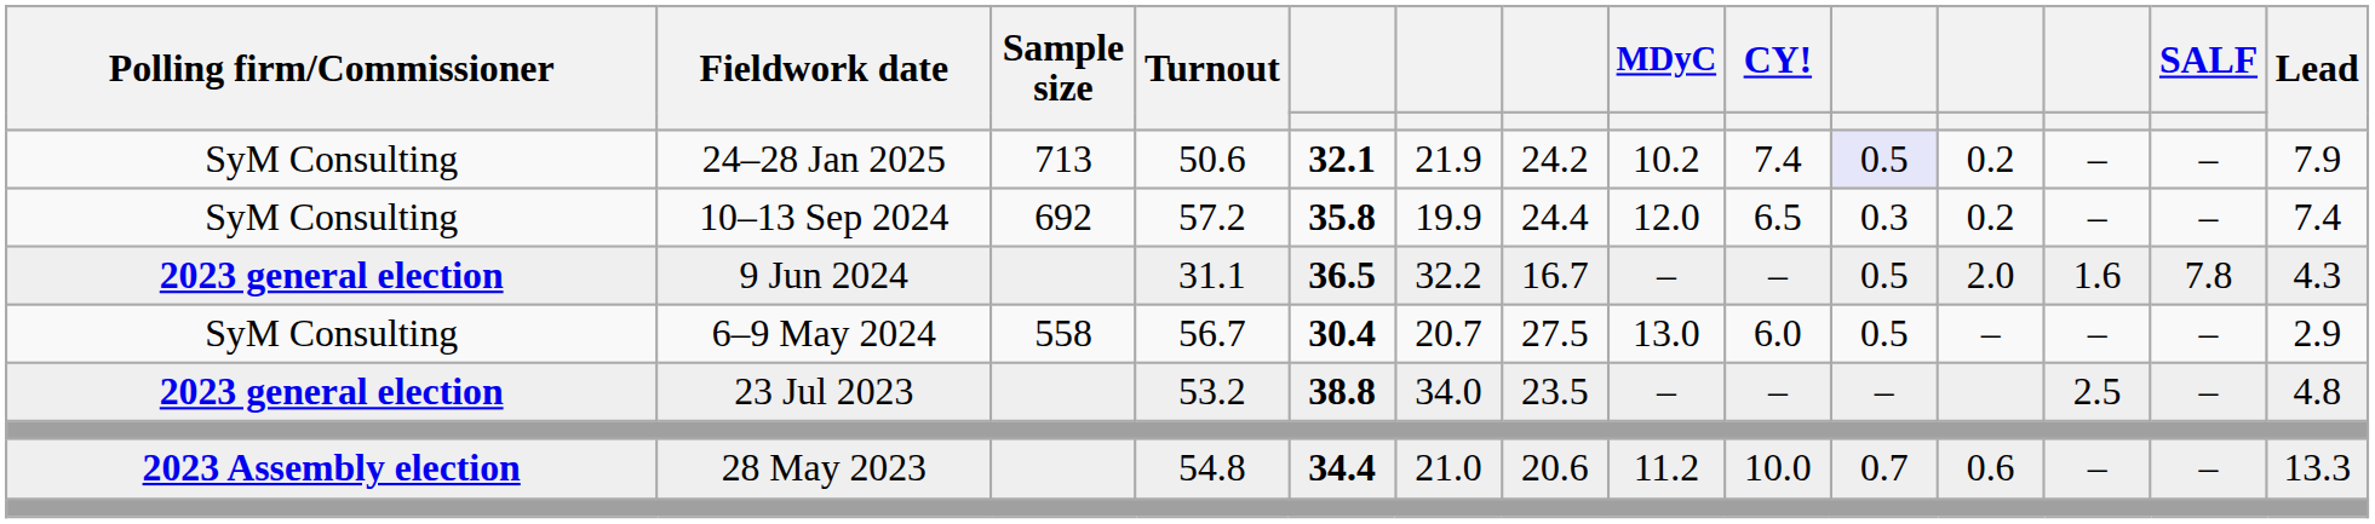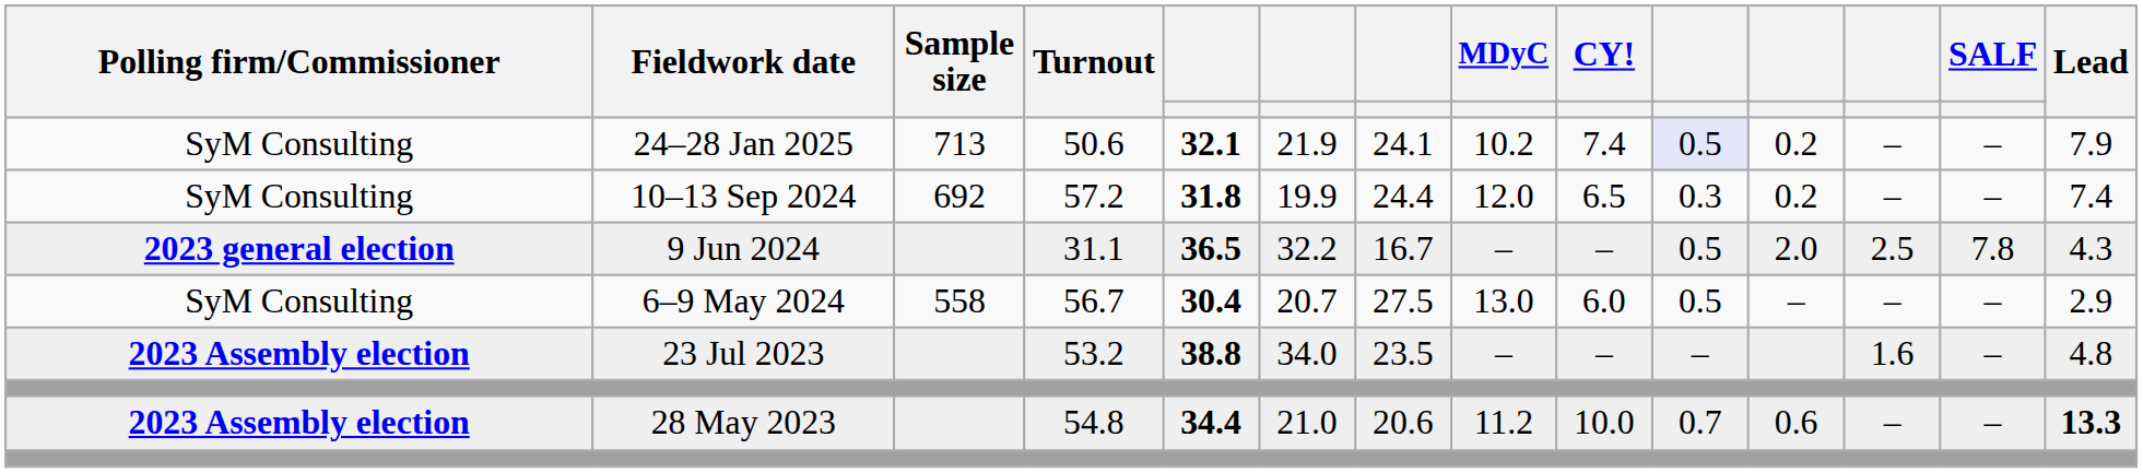24–28 Jan 2025 | column 7: 24.2 -> 24.1
10–13 Sep 2024 | column 5: 35.8 -> 31.8
9 Jun 2024 | column 12: 1.6 -> 2.5
23 Jul 2023 | Polling firm/Commissioner: 2023 general election -> 2023 Assembly election
23 Jul 2023 | column 12: 2.5 -> 1.6
28 May 2023 | Lead: normal -> bold
